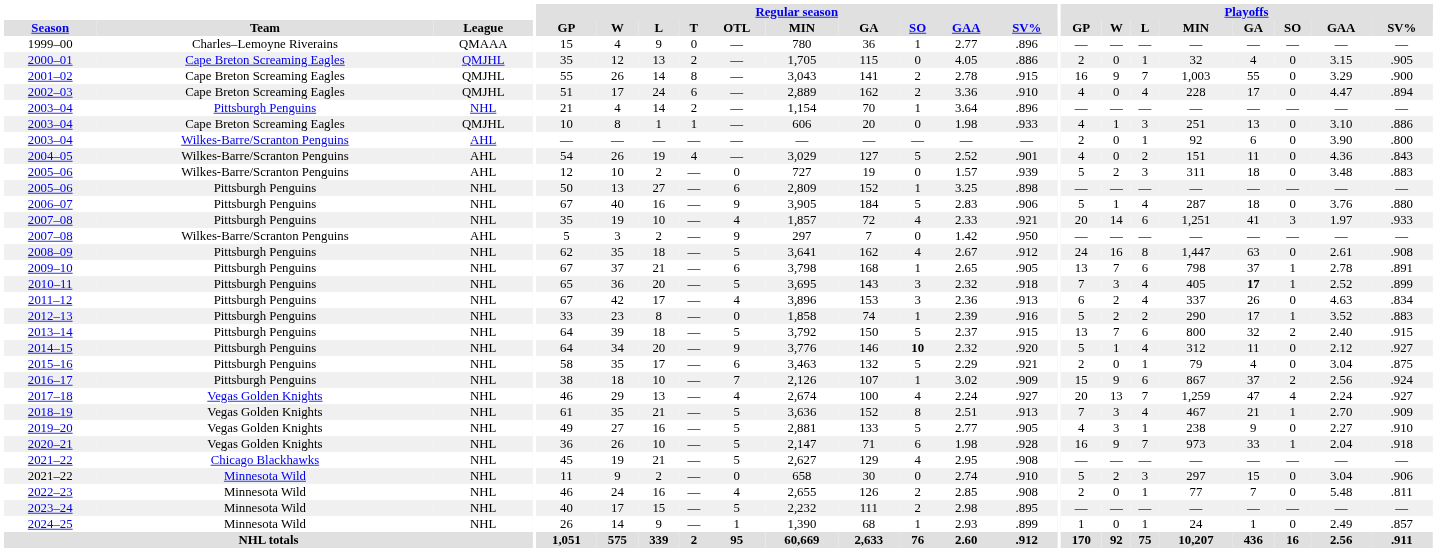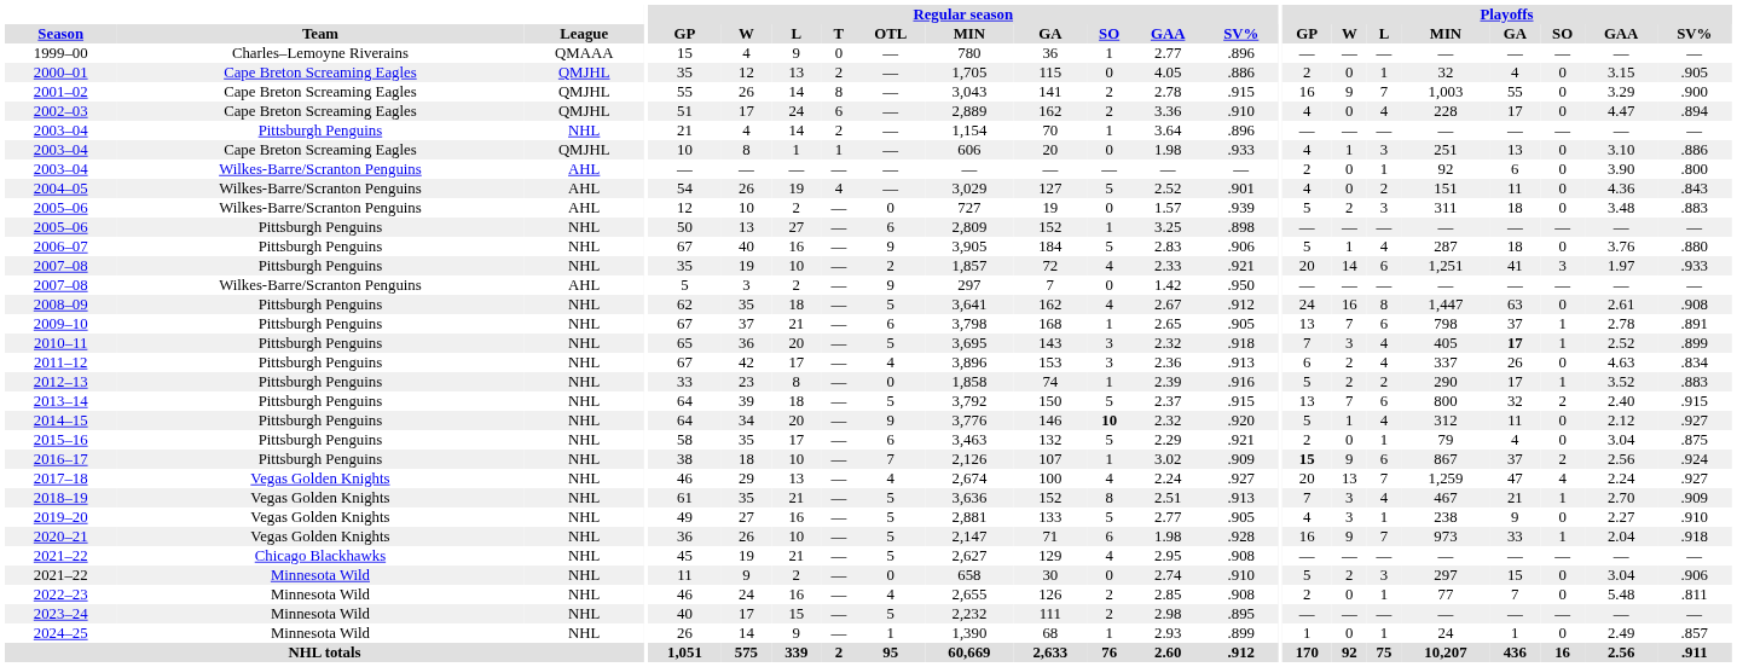2007–08 / Pittsburgh Penguins | Regular season / OTL: 4 -> 2
2016–17 | Playoffs / GP: normal -> bold
